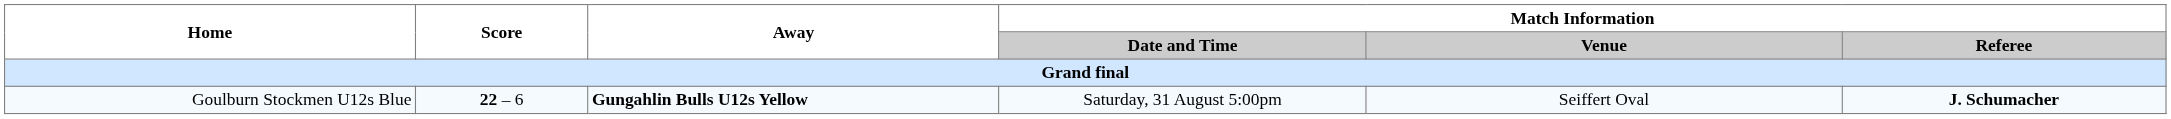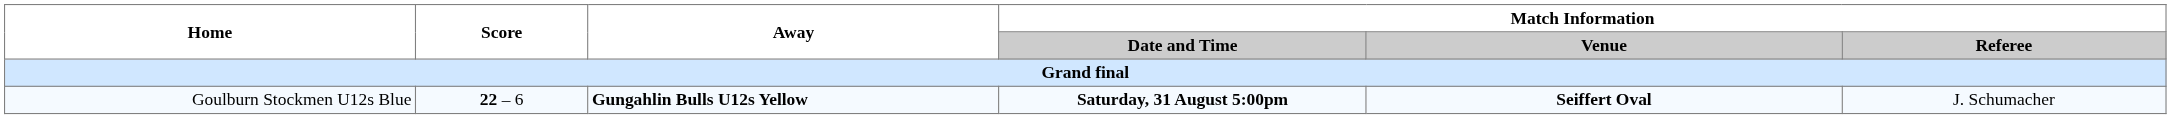Goulburn Stockmen U12s Blue | Match Information / Date and Time: normal -> bold
Goulburn Stockmen U12s Blue | Match Information / Venue: normal -> bold
Goulburn Stockmen U12s Blue | Match Information / Referee: bold -> normal
